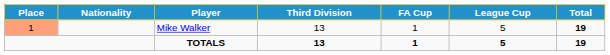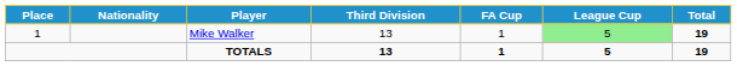Mike Walker | Place: lightsalmon background -> no background
Mike Walker | League Cup: no background -> lightgreen background
